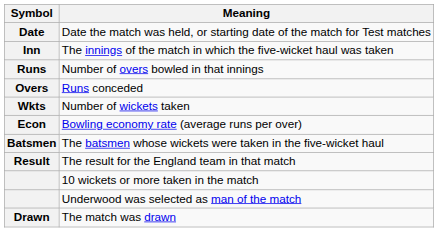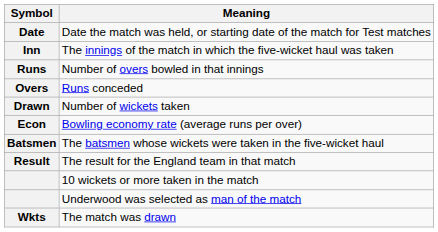row 6 | Symbol: Wkts -> Drawn
row 12 | Symbol: Drawn -> Wkts
